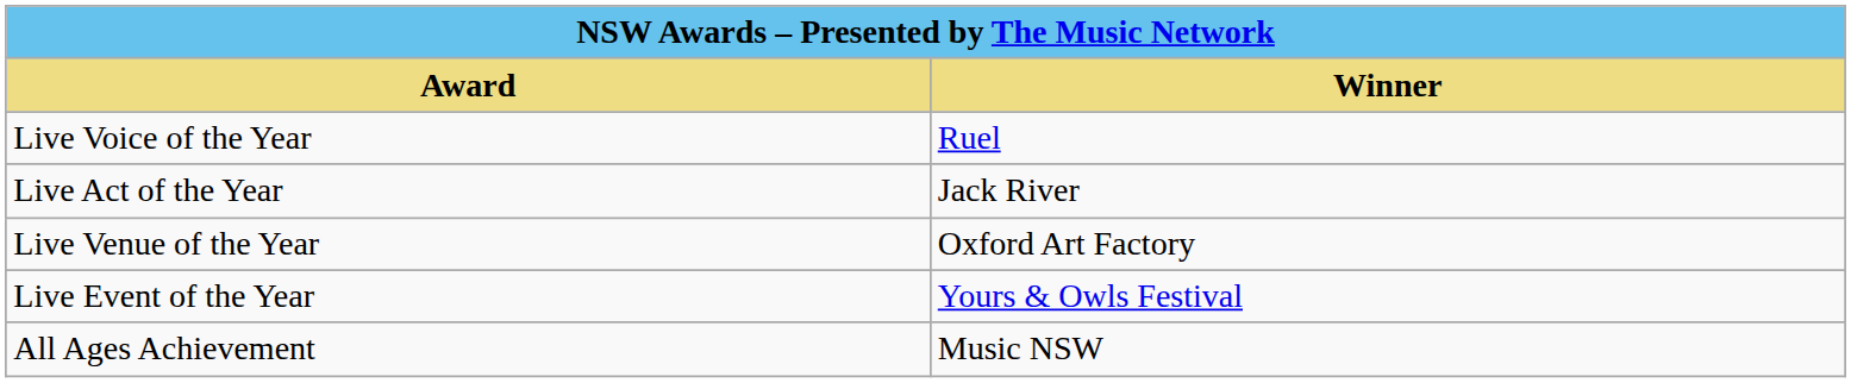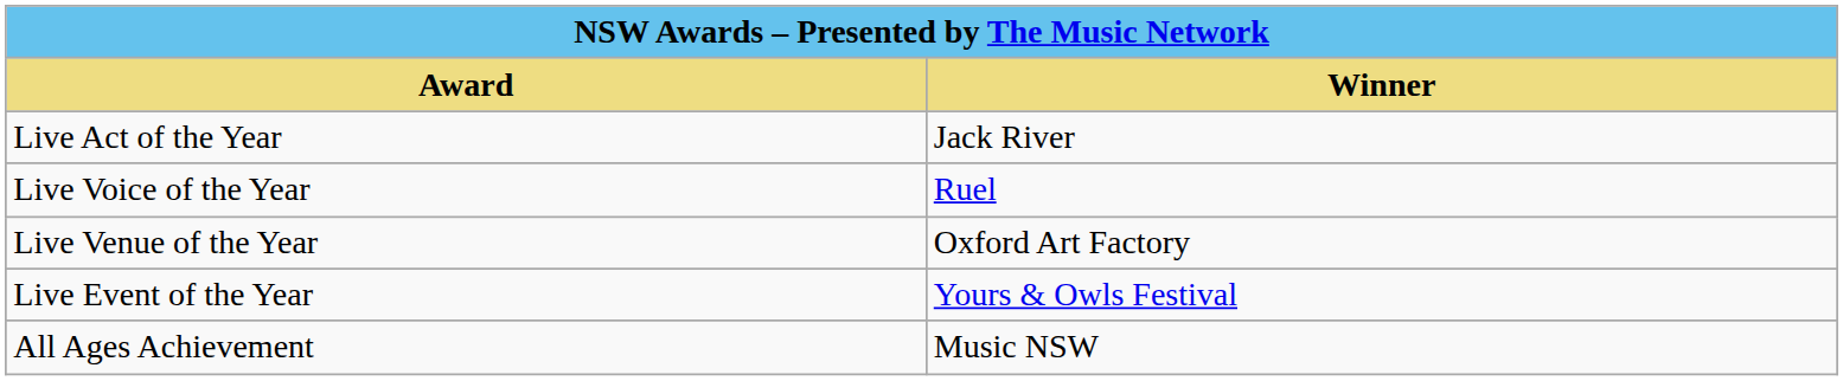rows swapped: Live Act of the Year <-> Live Voice of the Year
